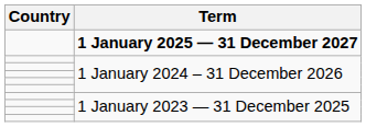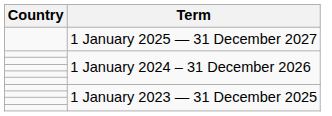row 2 | Term: bold -> normal
